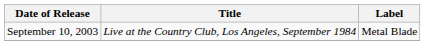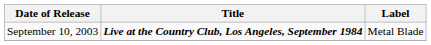September 10, 2003 | Title: normal -> bold
